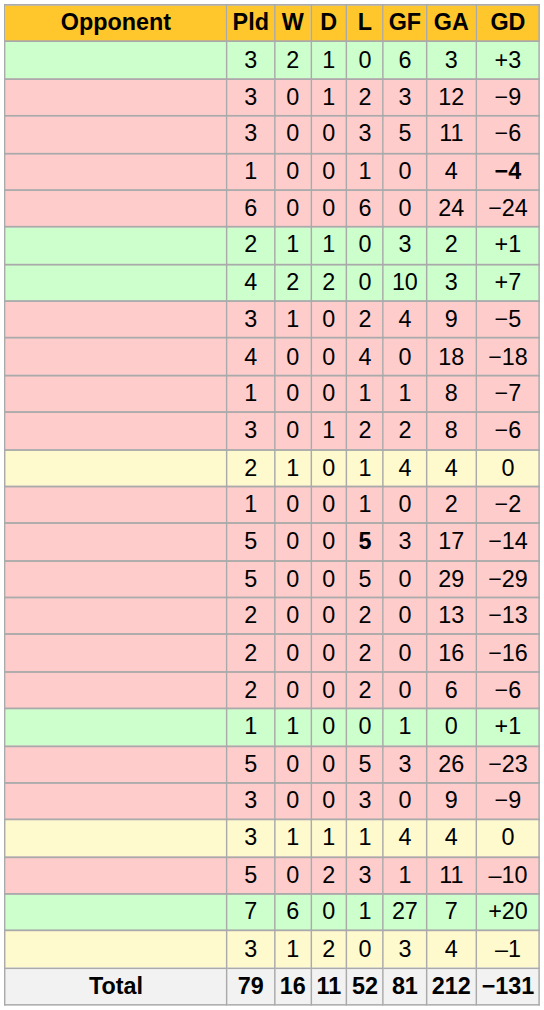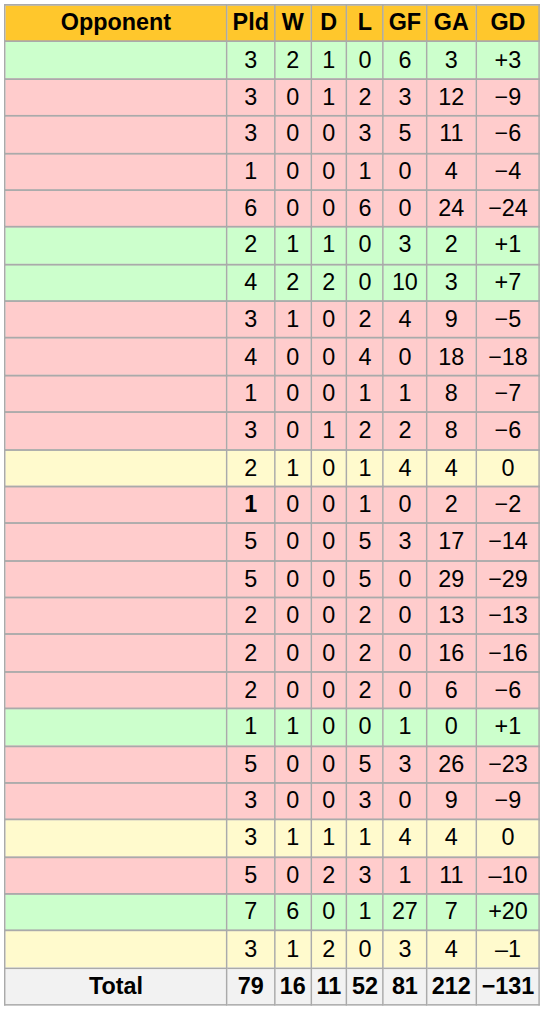row 5 | GD: bold -> normal
row 14 | Pld: normal -> bold
row 15 | L: bold -> normal
